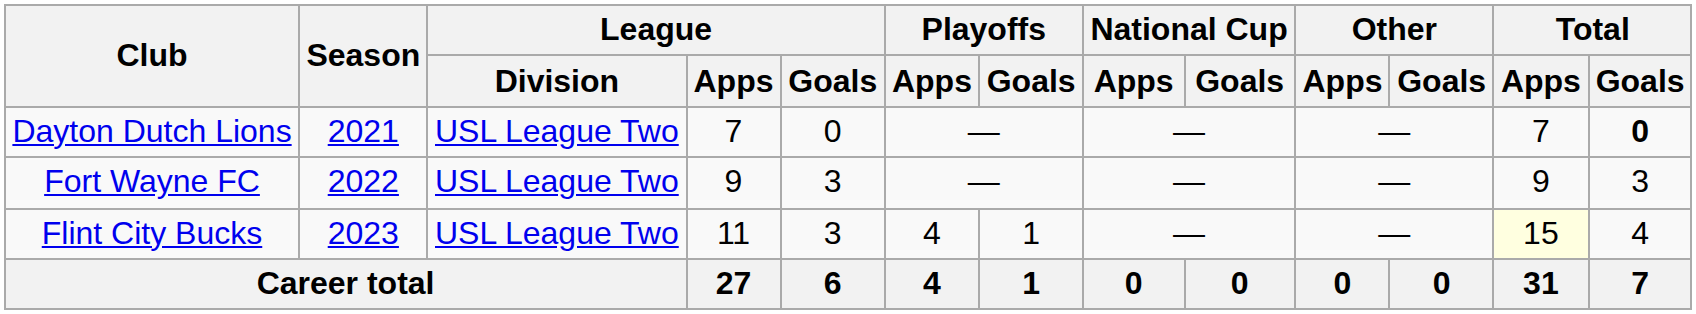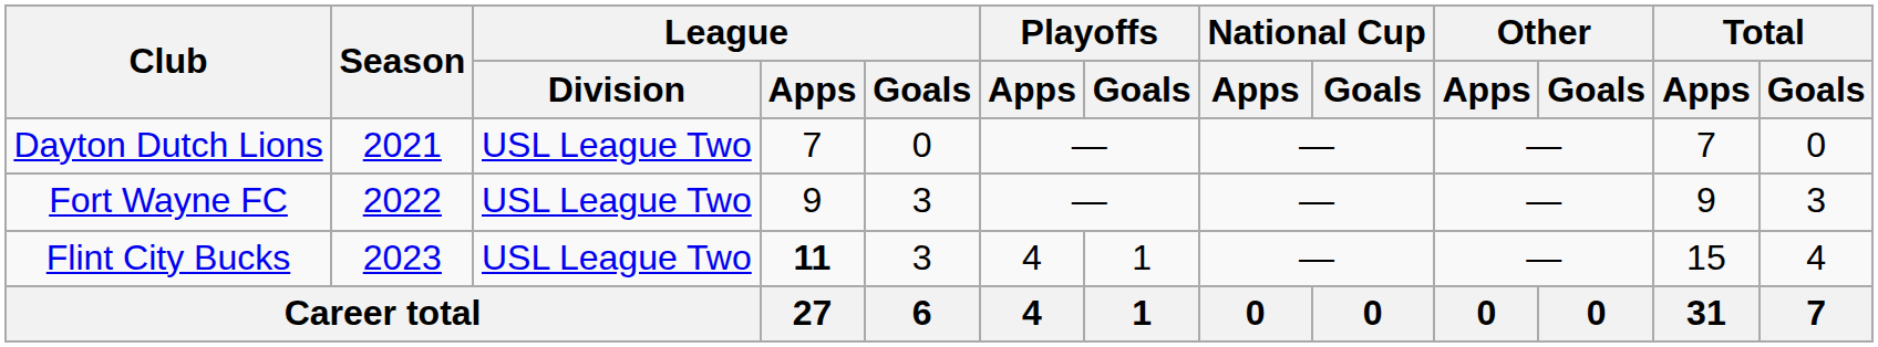Dayton Dutch Lions | Total / Goals: bold -> normal
Flint City Bucks | League / Apps: normal -> bold
Flint City Bucks | Total / Apps: lightyellow background -> no background
